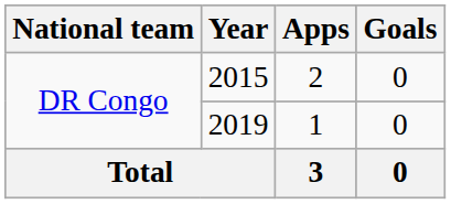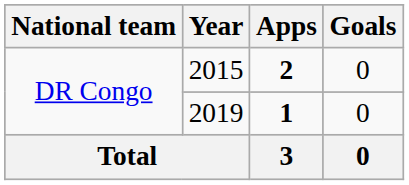2015 | Apps: normal -> bold
2019 | Apps: normal -> bold
